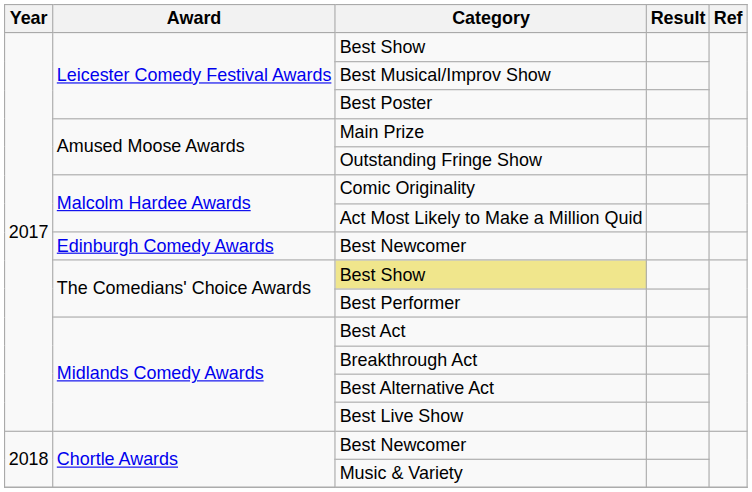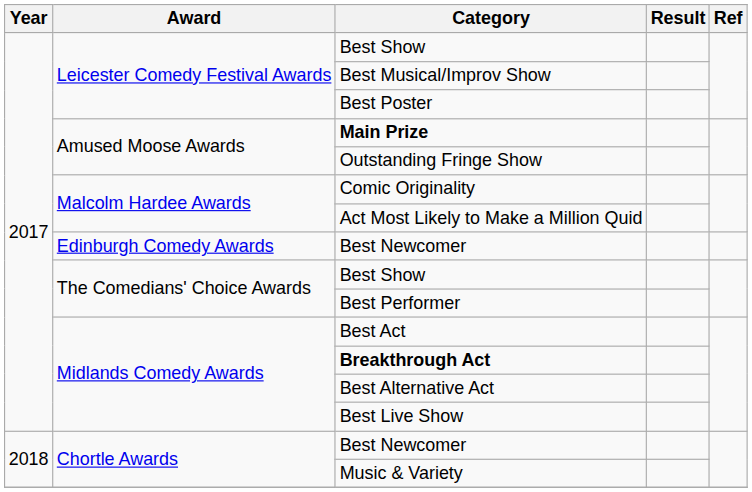Main Prize | Category: normal -> bold
The Comedians' Choice Awards / Best Show | Category: khaki background -> no background
Breakthrough Act | Category: normal -> bold
